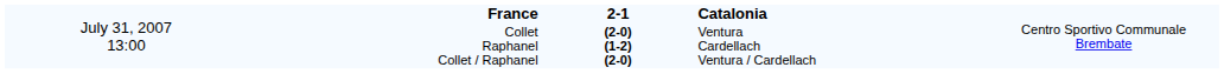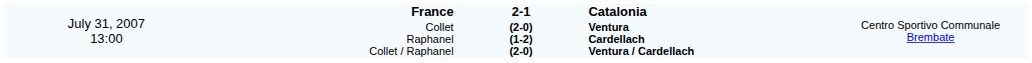Collet Raphanel Collet / Raphanel | column 4: normal -> bold
